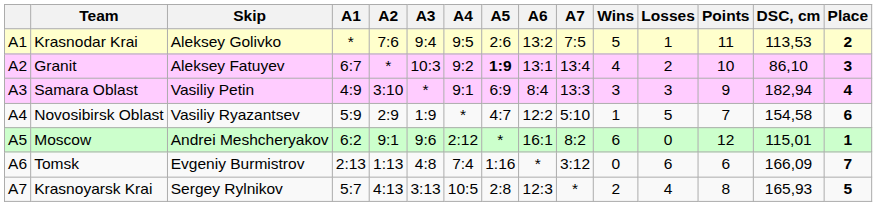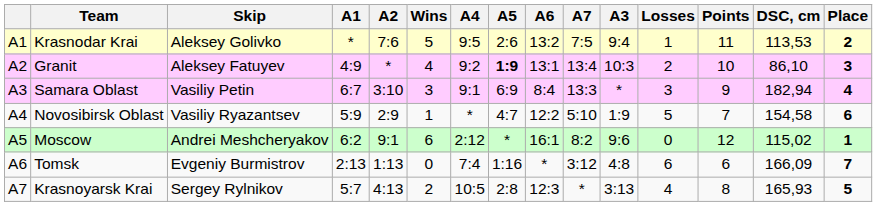columns swapped: A3 <-> Wins
Granit | A1: 6:7 -> 4:9
Samara Oblast | A1: 4:9 -> 6:7
Moscow | DSC, cm: 115,01 -> 115,02
